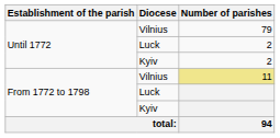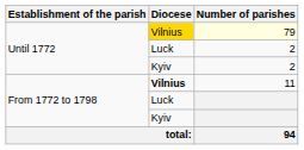79 | Diocese: no background -> gold background
79 | Number of parishes: no background -> lightyellow background
11 | Diocese: normal -> bold
11 | Number of parishes: khaki background -> no background
